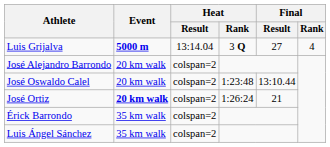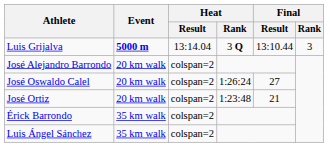Luis Grijalva | Final / Result: 27 -> 13:10.44
Luis Grijalva | Final / Rank: 4 -> 3
José Oswaldo Calel | Heat / Rank: 1:23:48 -> 1:26:24
José Oswaldo Calel | Final / Result: 13:10.44 -> 27
José Ortiz | Event: bold -> normal
José Ortiz | Heat / Rank: 1:26:24 -> 1:23:48
